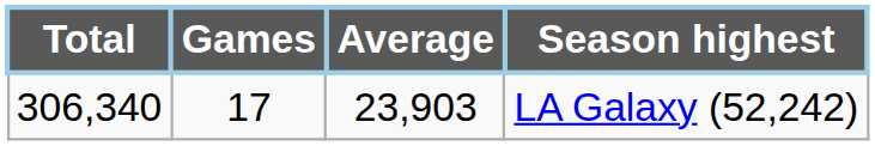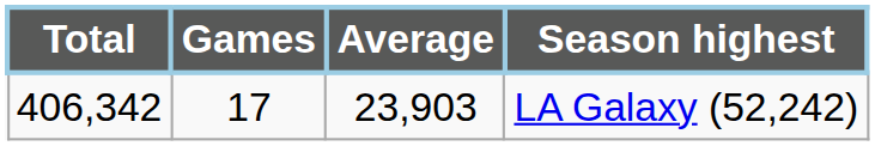LA Galaxy (52,242) | Total: 306,340 -> 406,342
